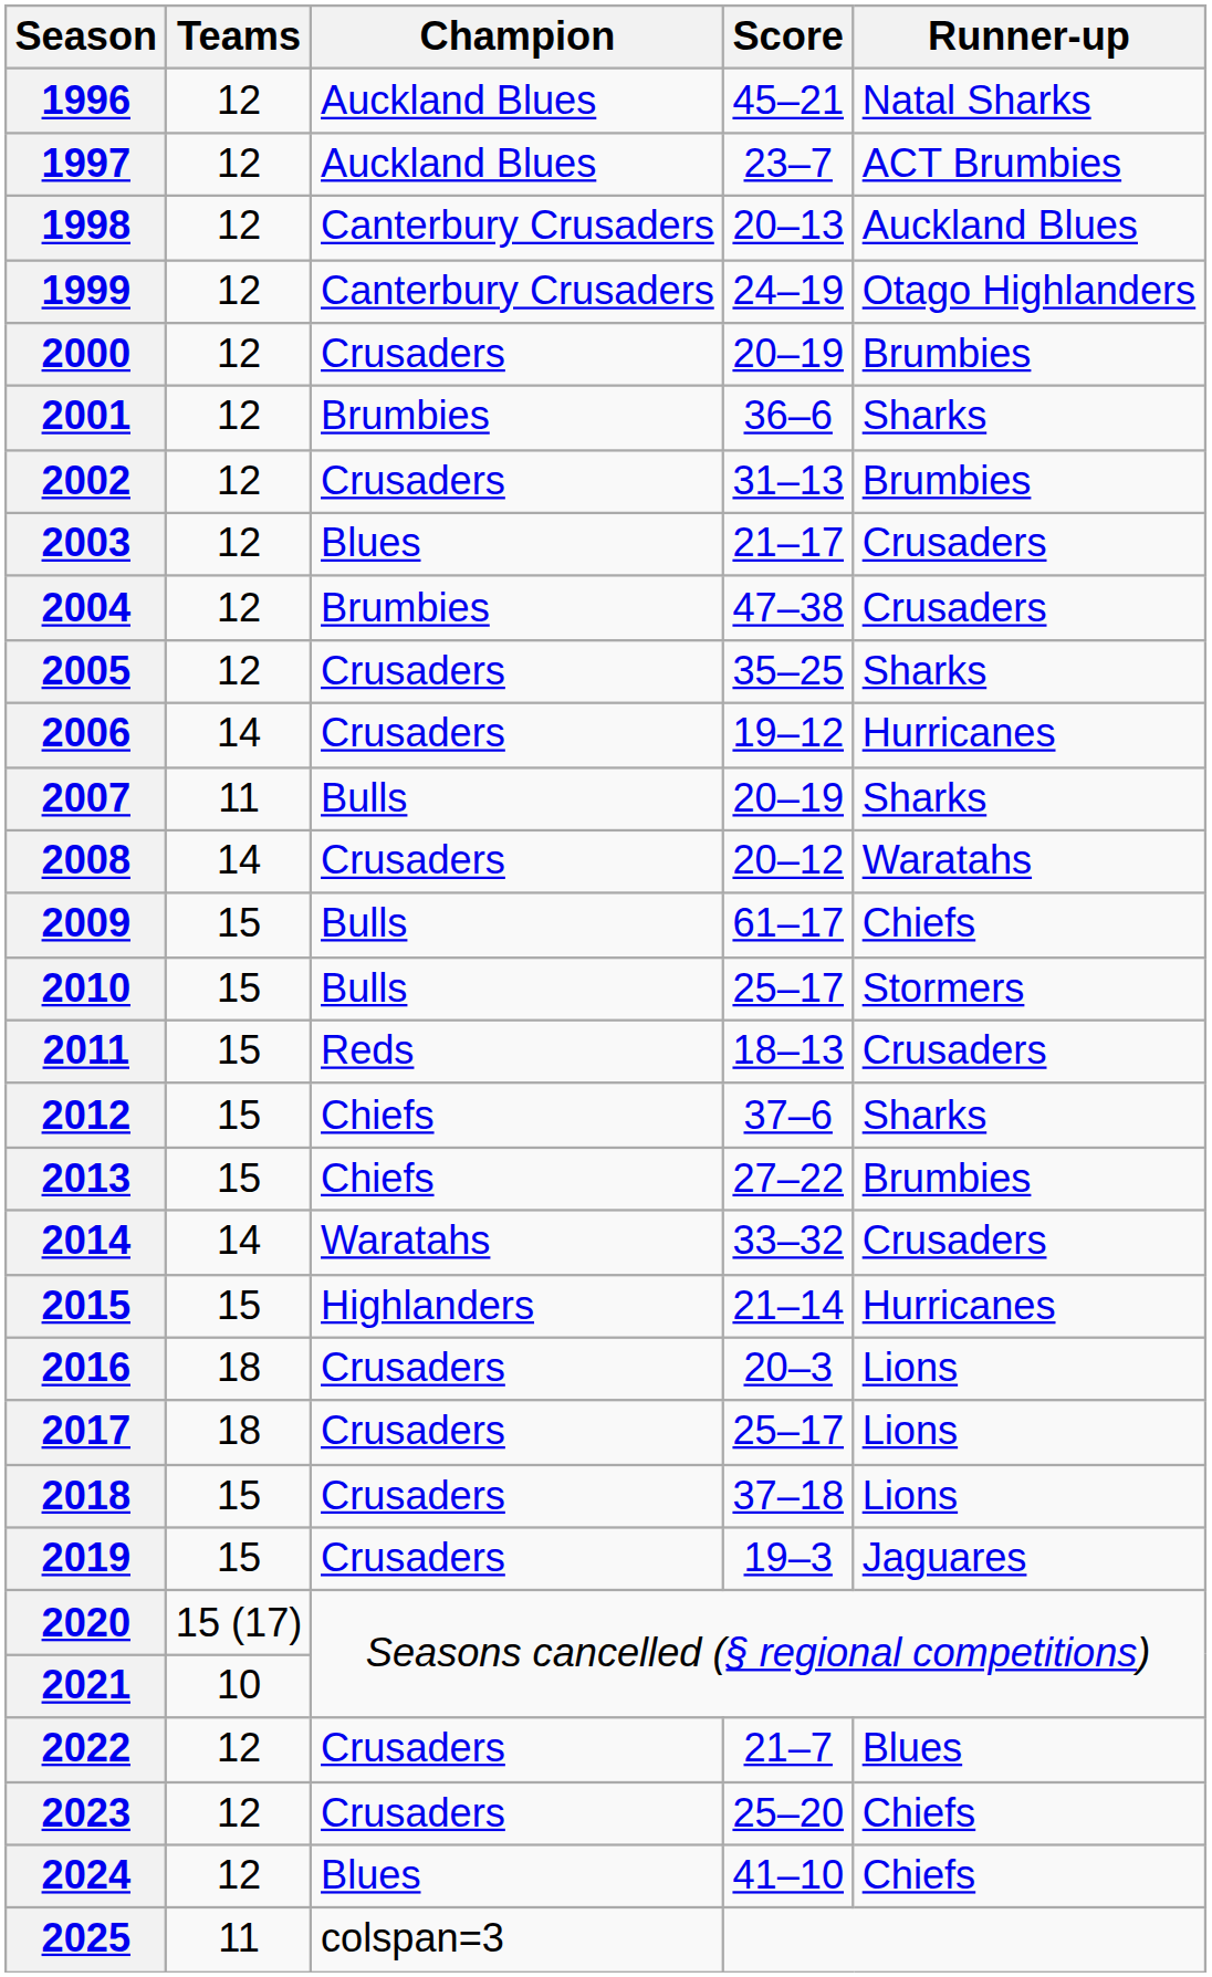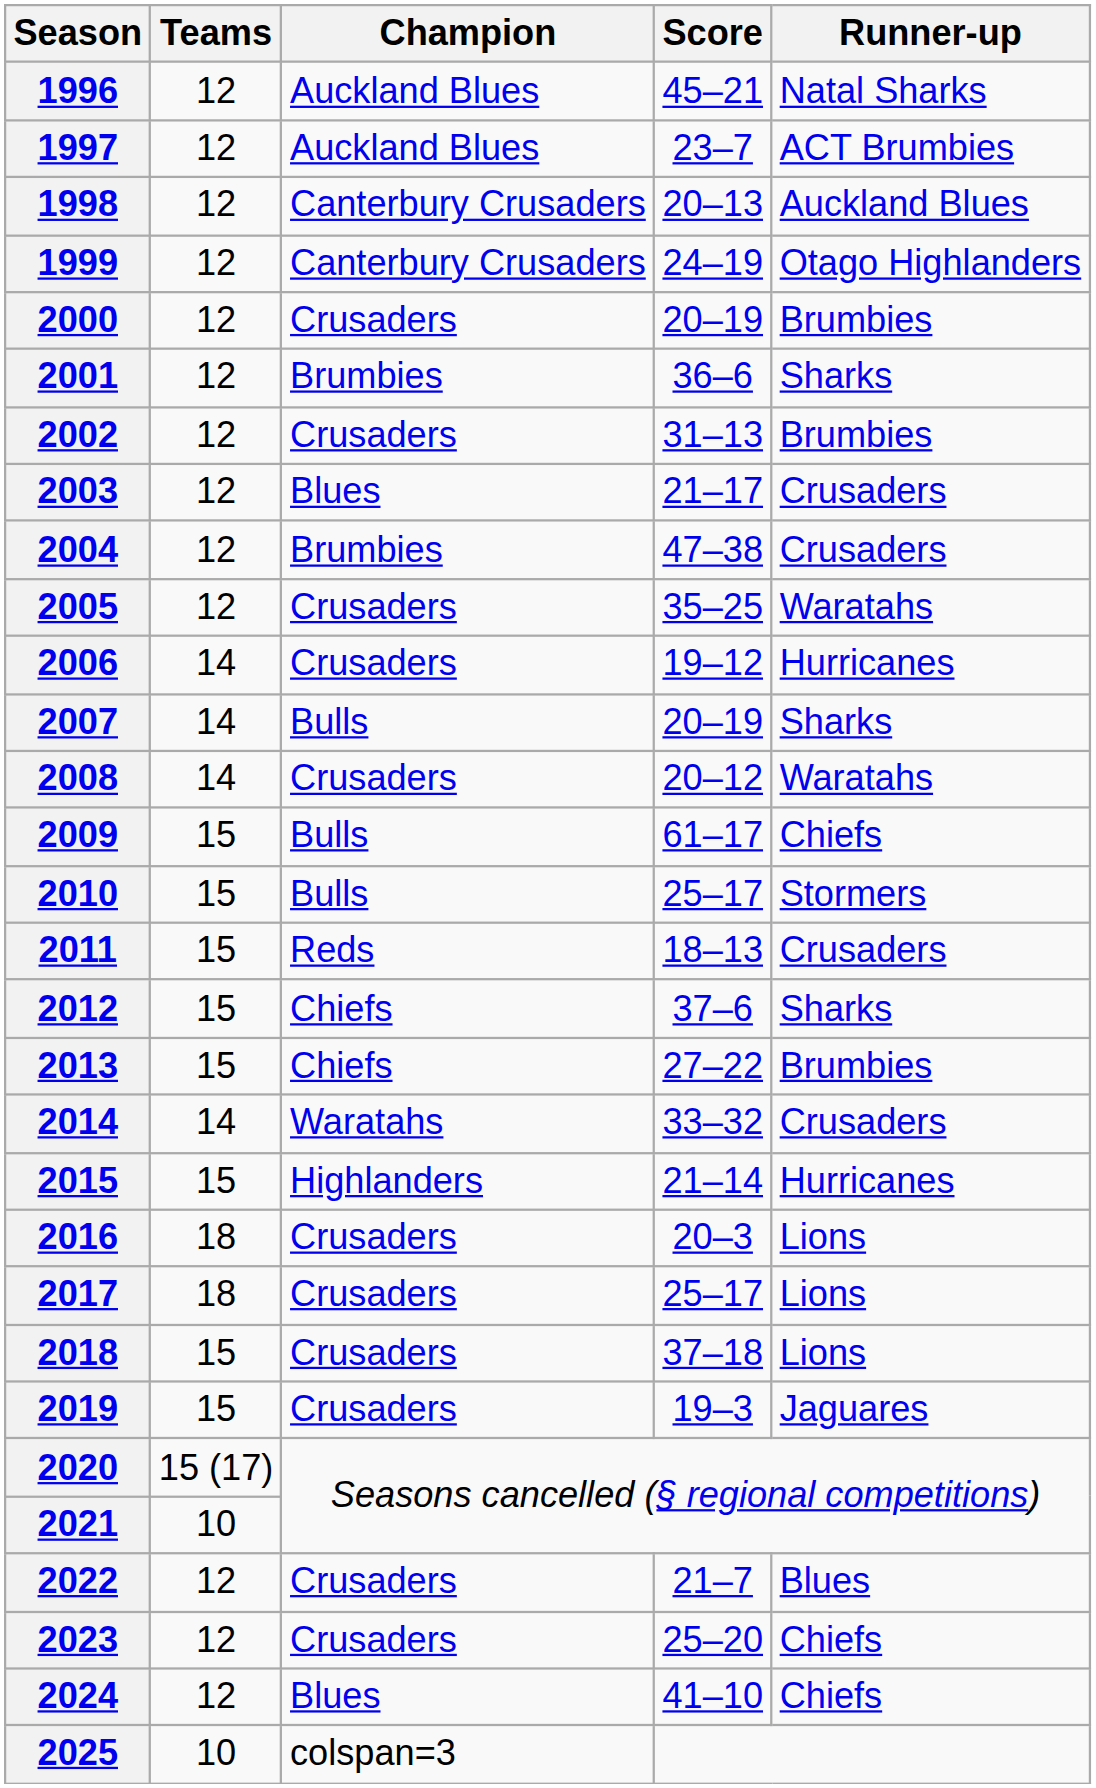2005 | Runner-up: Sharks -> Waratahs
2007 | Teams: 11 -> 14
2025 | Teams: 11 -> 10
